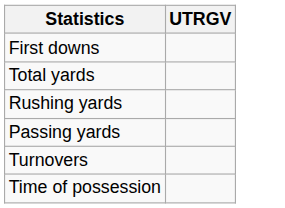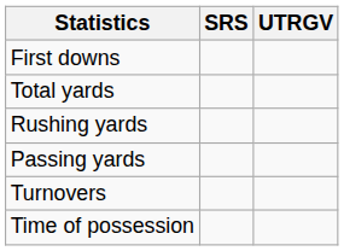+ column: SRS
